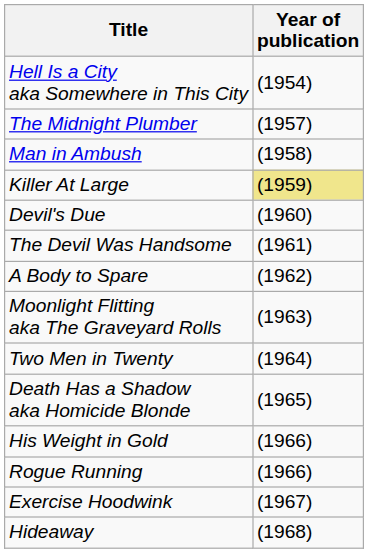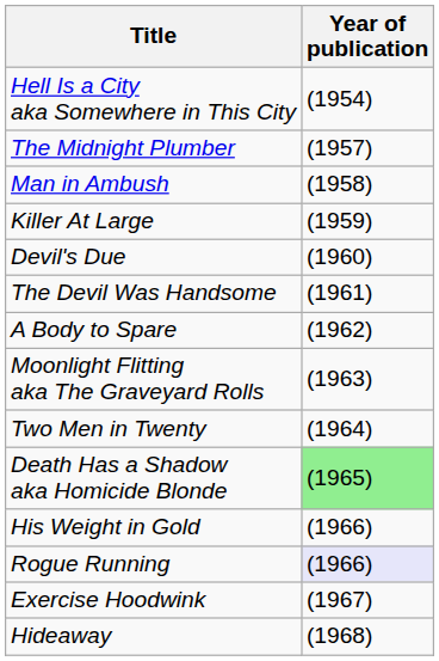Killer At Large | Year of publication: khaki background -> no background
Death Has a Shadow aka Homicide Blonde | Year of publication: no background -> lightgreen background
Rogue Running | Year of publication: no background -> lavender background
